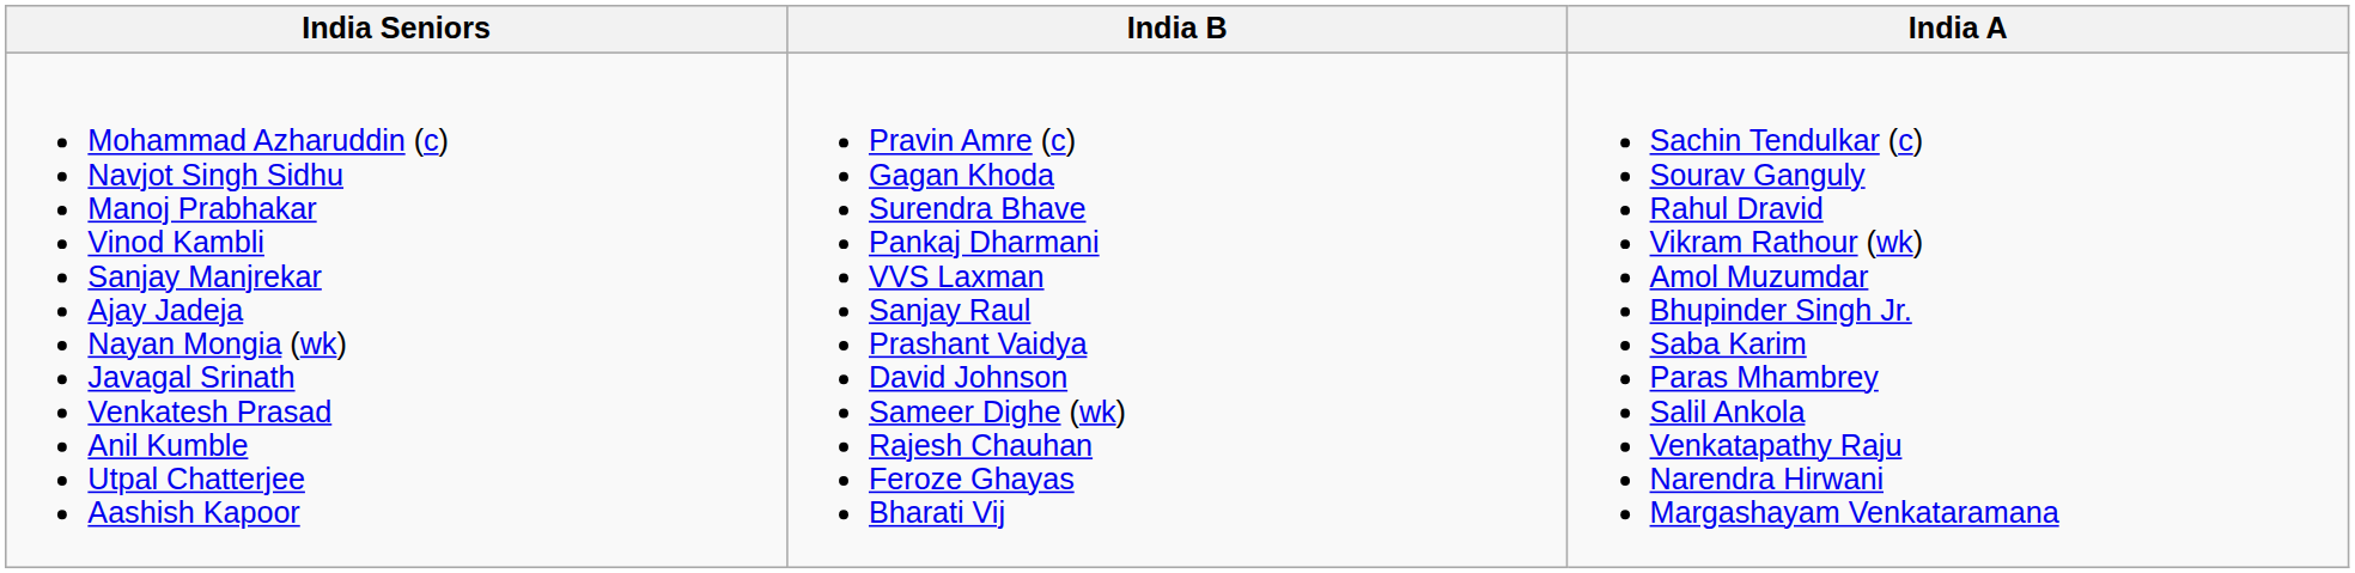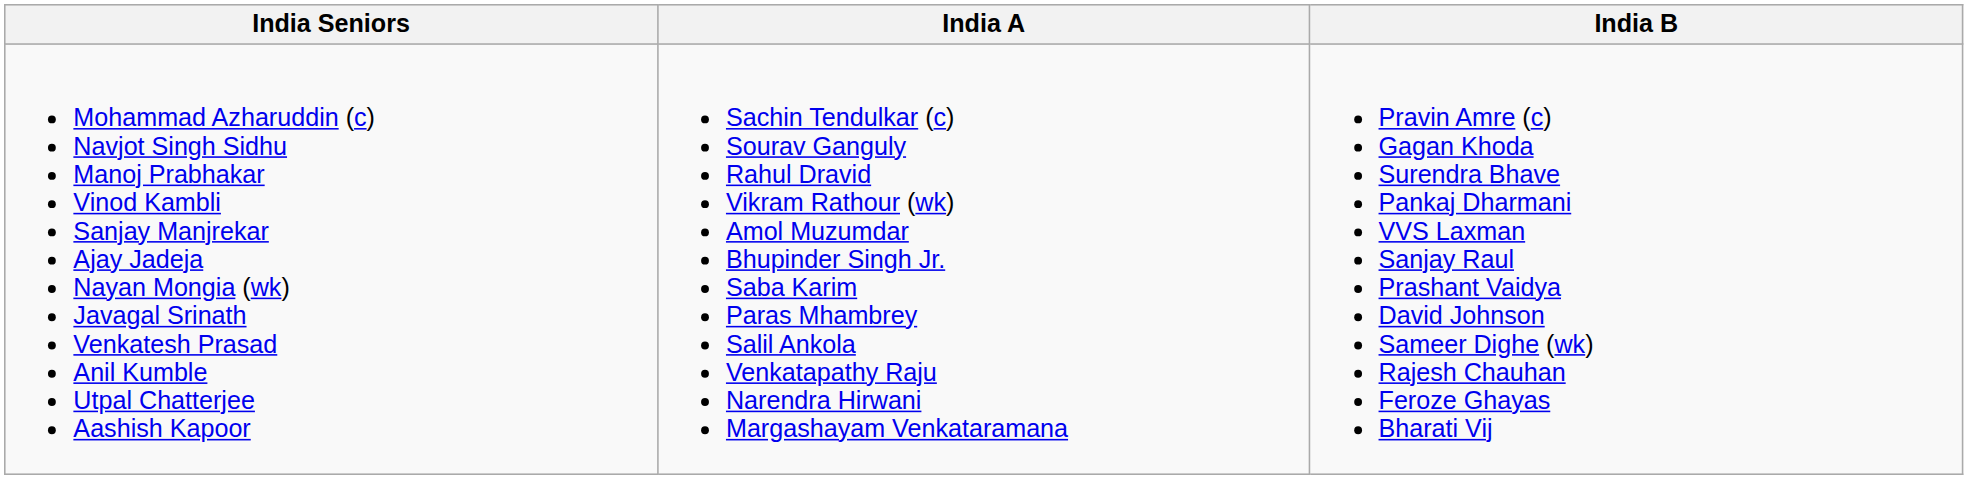columns swapped: India A <-> India B
